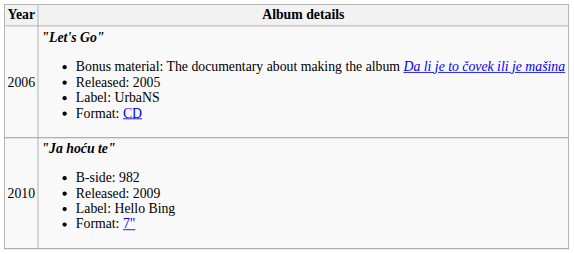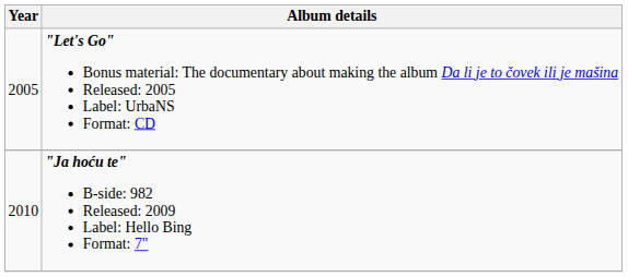row 2 | Year: 2006 -> 2005
